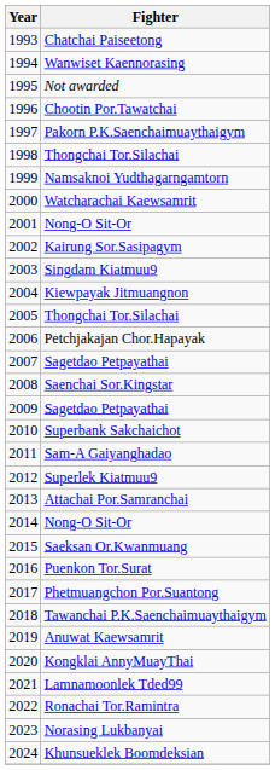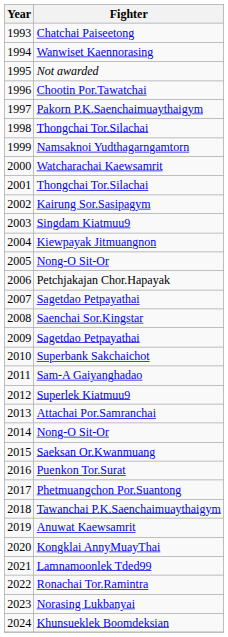row 10 | Fighter: Nong-O Sit-Or -> Thongchai Tor.Silachai
row 14 | Fighter: Thongchai Tor.Silachai -> Nong-O Sit-Or
